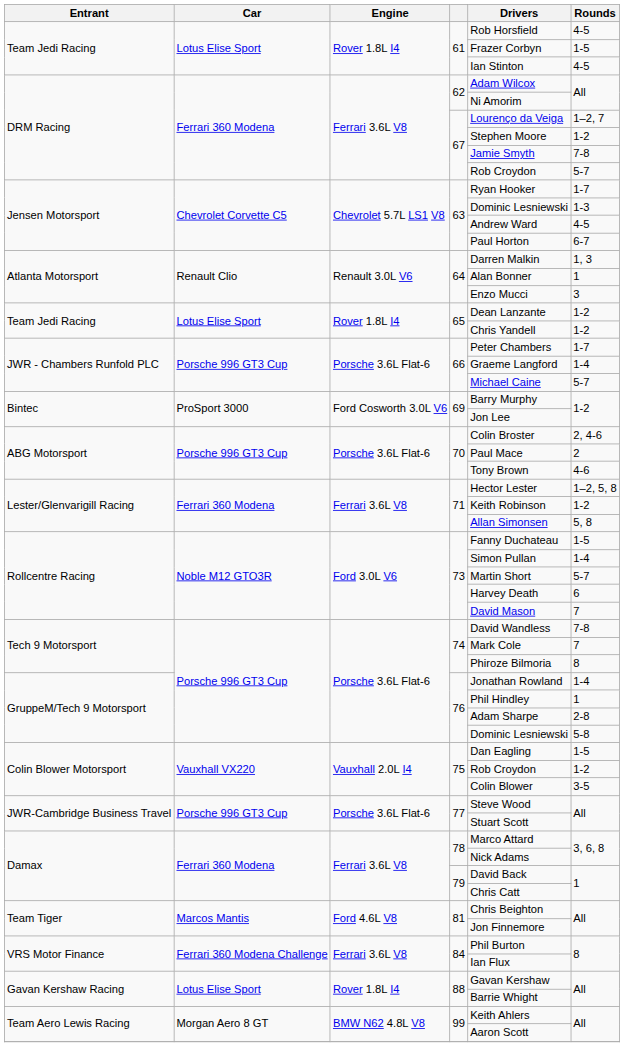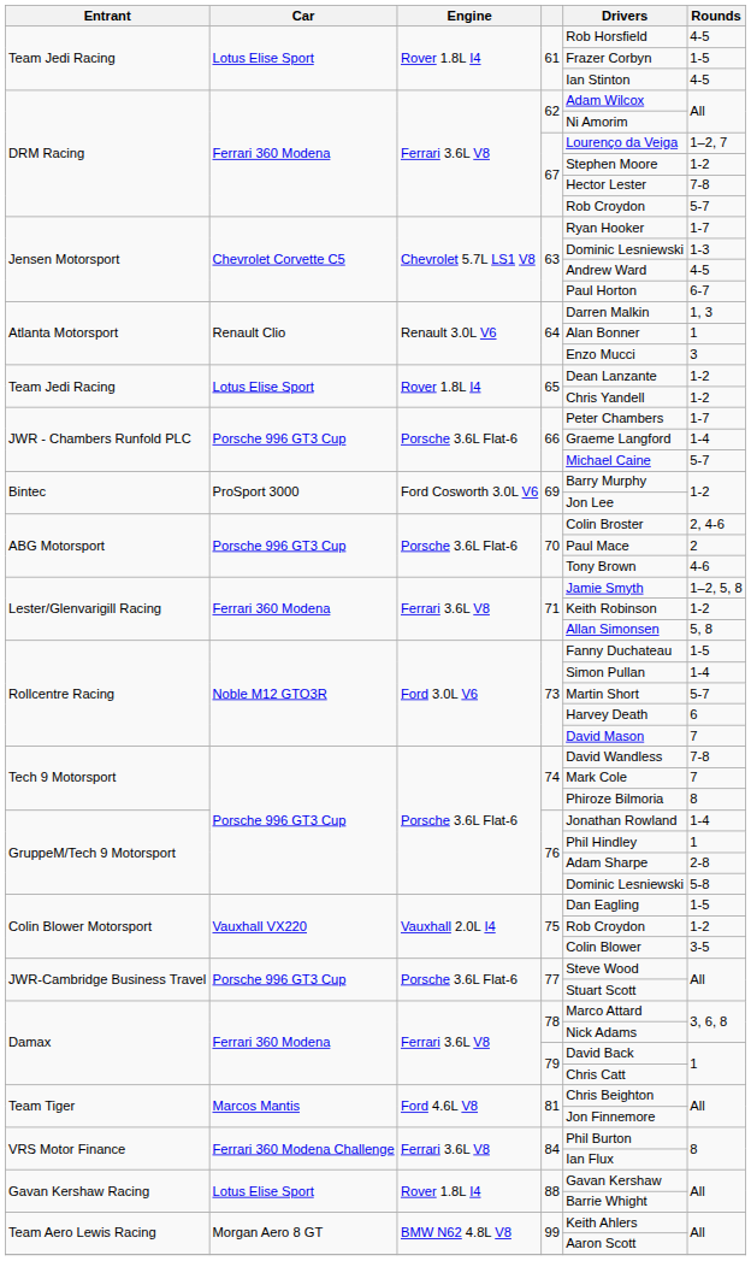row 9 | Drivers: Jamie Smyth -> Hector Lester
row 28 | Drivers: Hector Lester -> Jamie Smyth
